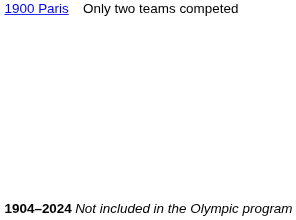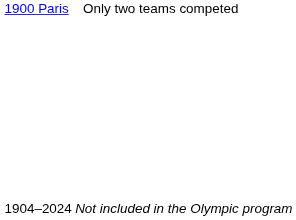Not included in the Olympic program | column 1: bold -> normal
